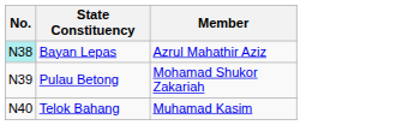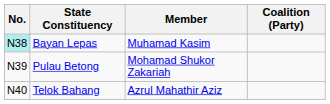+ column: Coalition (Party)
Bayan Lepas | Member: Azrul Mahathir Aziz -> Muhamad Kasim
Telok Bahang | Member: Muhamad Kasim -> Azrul Mahathir Aziz
